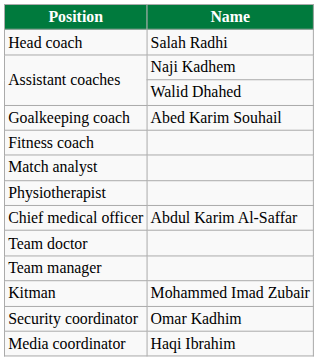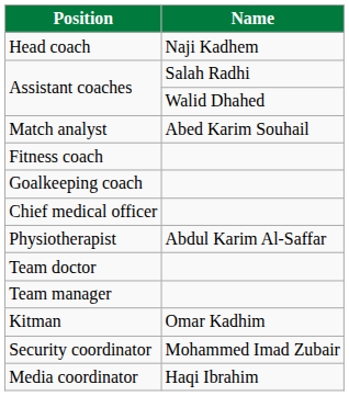row 2 | Name: Salah Radhi -> Naji Kadhem
row 3 | Name: Naji Kadhem -> Salah Radhi
row 5 | Position: Goalkeeping coach -> Match analyst
row 7 | Position: Match analyst -> Goalkeeping coach
row 8 | Position: Physiotherapist -> Chief medical officer
row 9 | Position: Chief medical officer -> Physiotherapist
row 12 | Name: Mohammed Imad Zubair -> Omar Kadhim
row 13 | Name: Omar Kadhim -> Mohammed Imad Zubair
